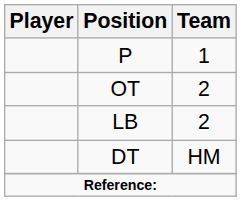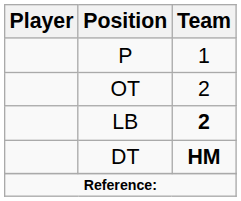LB | Team: normal -> bold
DT | Team: normal -> bold
